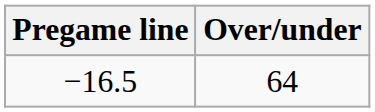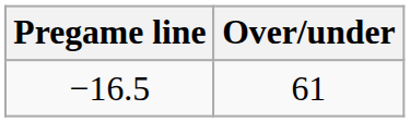−16.5 | Over/under: 64 -> 61
